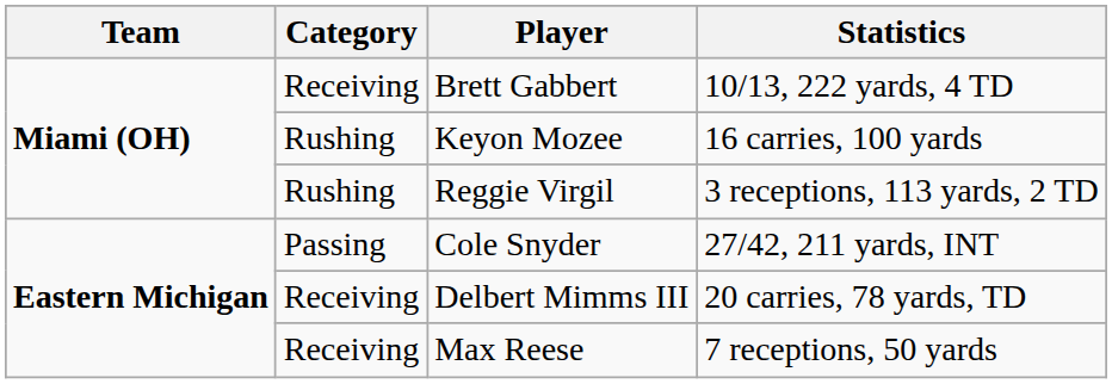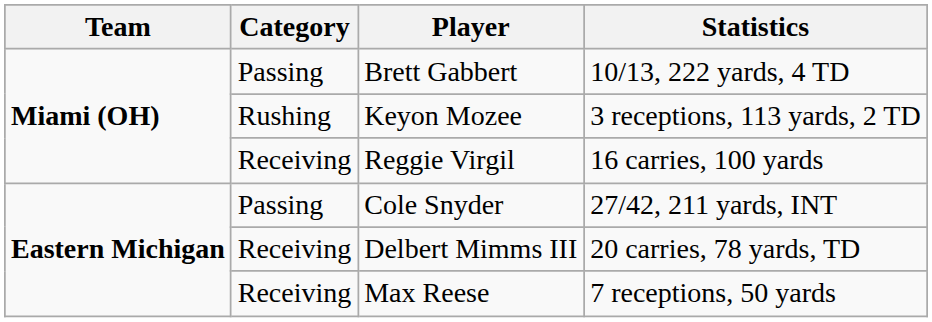Brett Gabbert | Category: Receiving -> Passing
Keyon Mozee | Statistics: 16 carries, 100 yards -> 3 receptions, 113 yards, 2 TD
Reggie Virgil | Category: Rushing -> Receiving
Reggie Virgil | Statistics: 3 receptions, 113 yards, 2 TD -> 16 carries, 100 yards
